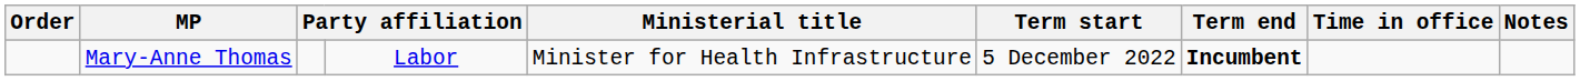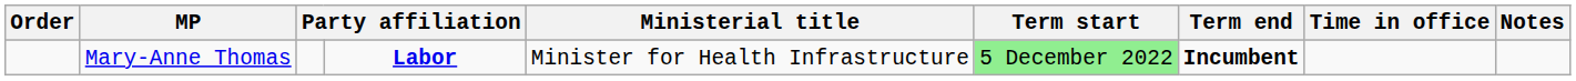Mary-Anne Thomas | column 4: normal -> bold
Mary-Anne Thomas | Term start: no background -> lightgreen background
